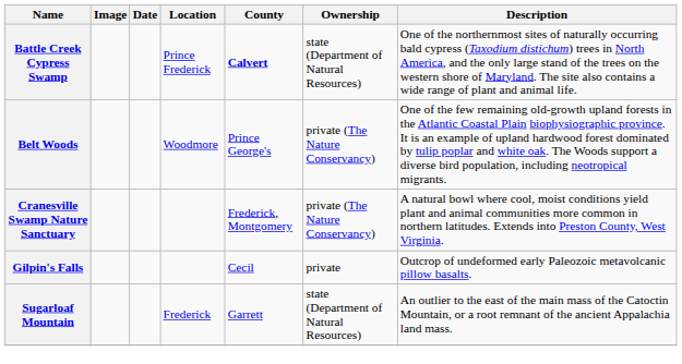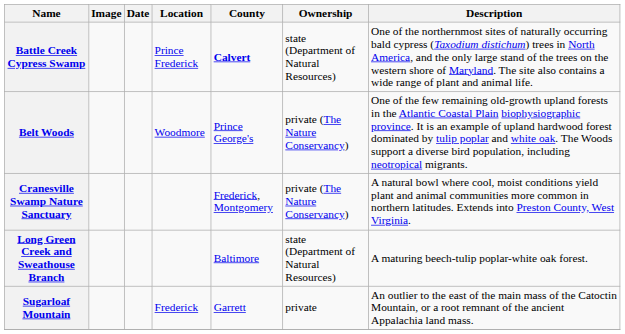- row: Gilpin's Falls | Cecil | private | Outcrop of undeformed early Paleozoic metavolcanic pillow basalts.
+ row: Long Green Creek and Sweathouse Branch | Baltimore | state (Department of Natural Resources) | A maturing beech-tulip poplar-white oak forest.
Sugarloaf Mountain | Ownership: state (Department of Natural Resources) -> private
